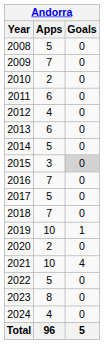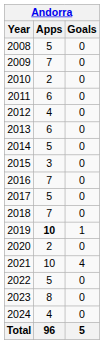2015 | Goals: lightgrey background -> no background
2019 | Apps: normal -> bold
